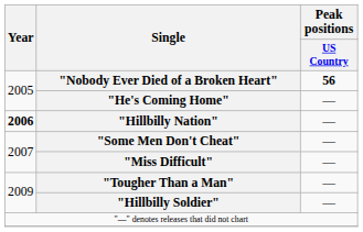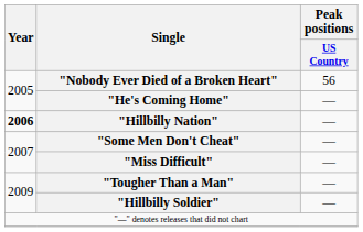"Nobody Ever Died of a Broken Heart" | Peak positions / US Country: bold -> normal
